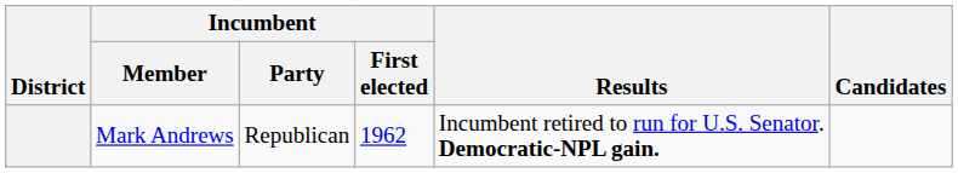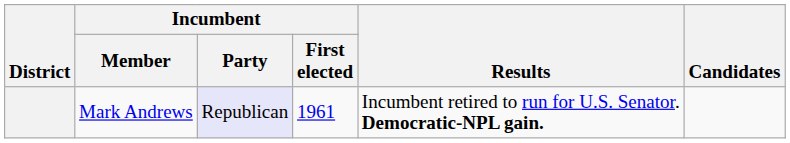Mark Andrews | Incumbent / Party: no background -> lavender background
Mark Andrews | Incumbent / First elected: 1962 -> 1961
